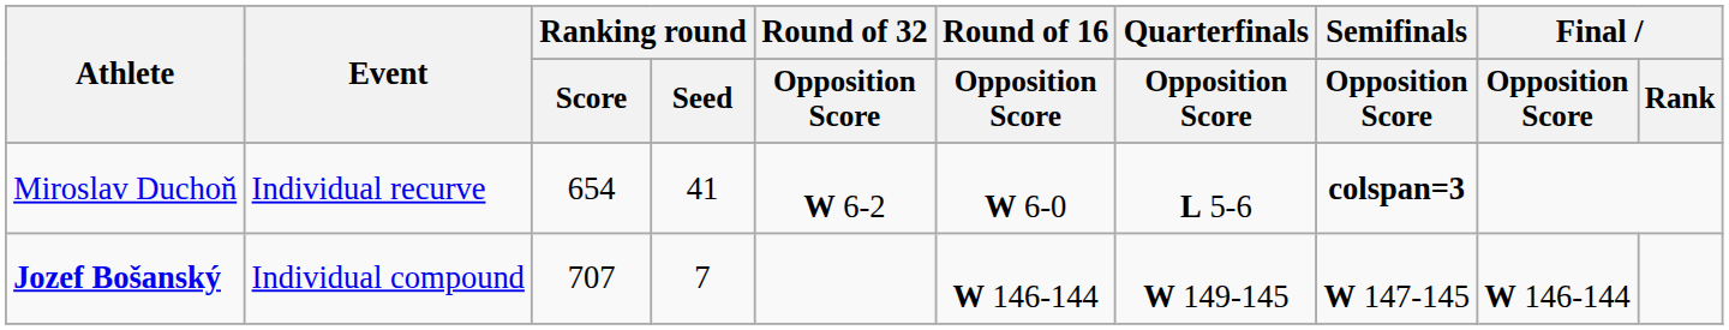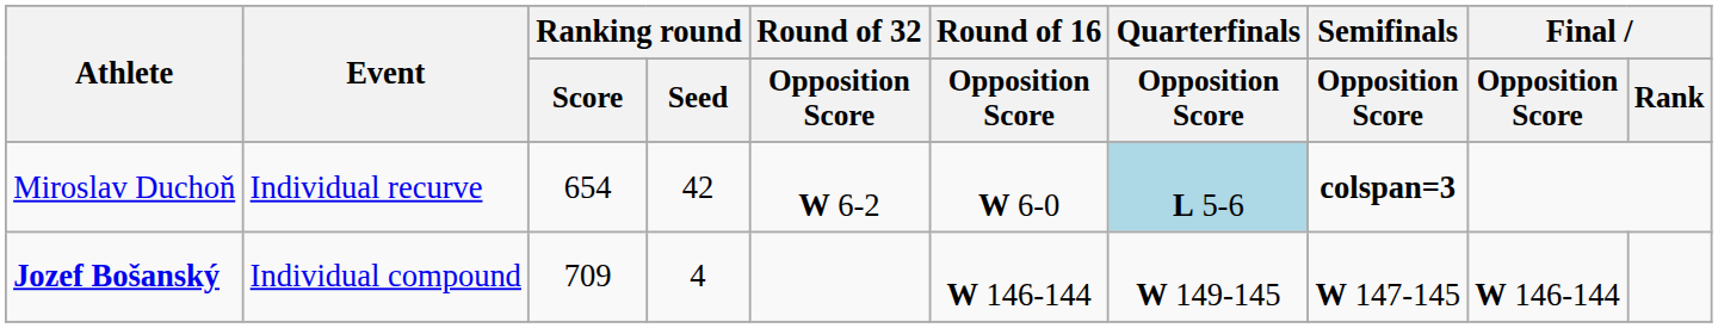Miroslav Duchoň | Ranking round / Seed: 41 -> 42
Miroslav Duchoň | Quarterfinals / Opposition Score: no background -> lightblue background
Jozef Bošanský | Ranking round / Score: 707 -> 709
Jozef Bošanský | Ranking round / Seed: 7 -> 4
